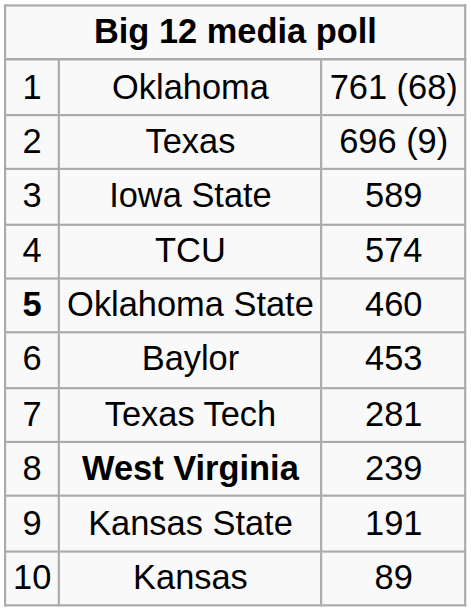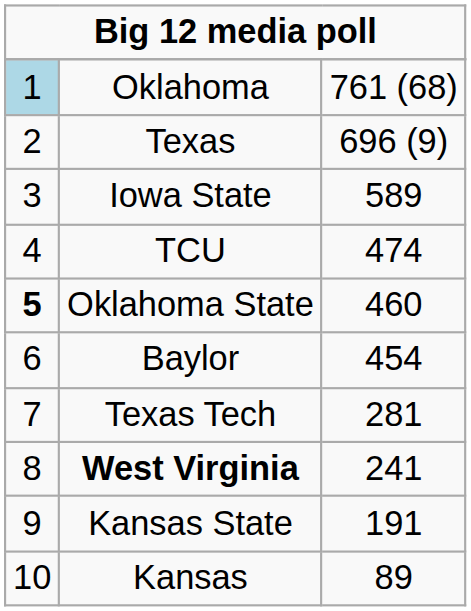Oklahoma | column 1: no background -> lightblue background
TCU | column 3: 574 -> 474
Baylor | column 3: 453 -> 454
West Virginia | column 3: 239 -> 241
